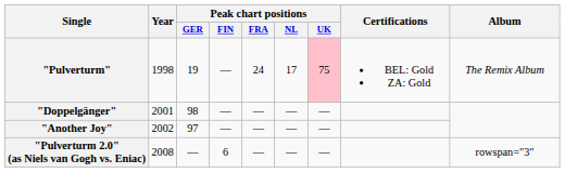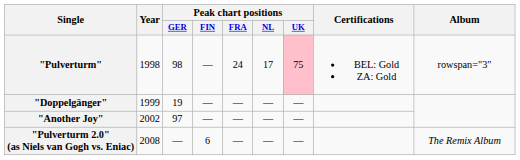"Pulverturm" | Peak chart positions / GER: 19 -> 98
"Pulverturm" | Album: The Remix Album -> rowspan="3"
"Doppelgänger" | Year: 2001 -> 1999
"Doppelgänger" | Peak chart positions / GER: 98 -> 19
"Pulverturm 2.0" (as Niels van Gogh vs. Eniac) | Album: rowspan="3" -> The Remix Album
